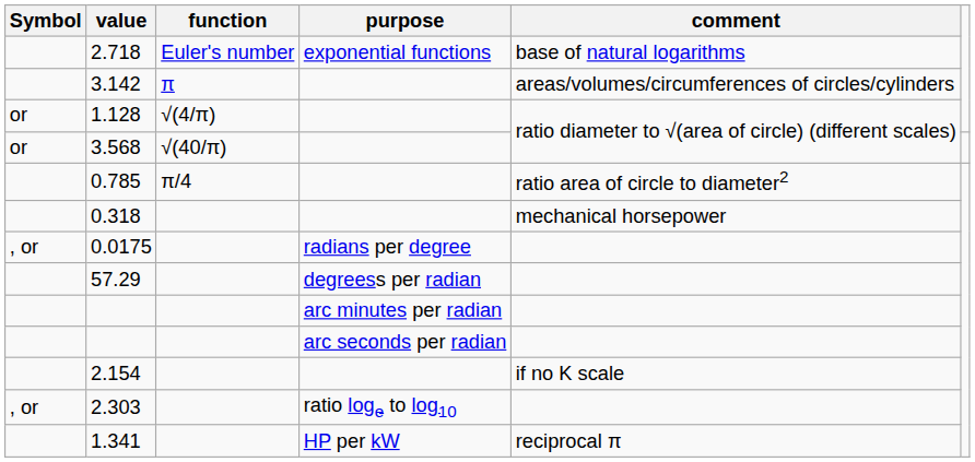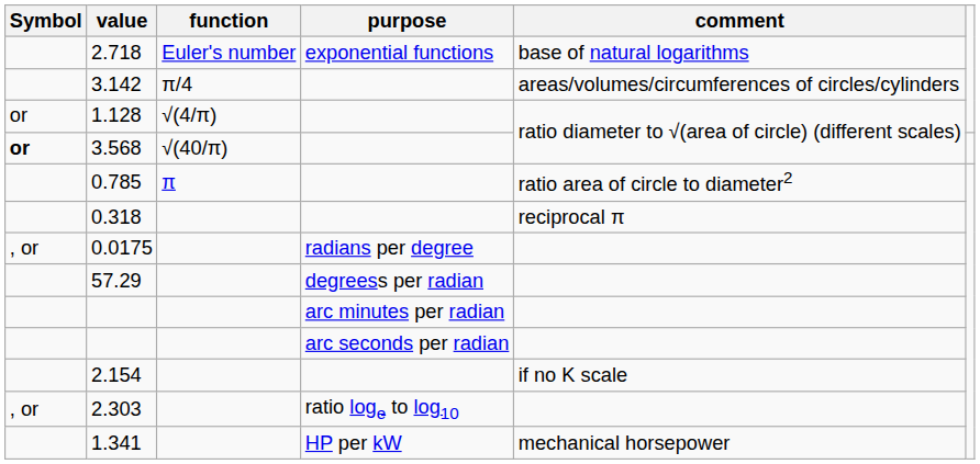3.142 | function: π -> π/4
3.568 | Symbol: normal -> bold
0.785 | function: π/4 -> π
0.318 | comment: mechanical horsepower -> reciprocal π
1.341 | comment: reciprocal π -> mechanical horsepower
